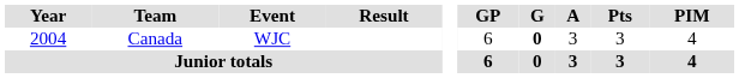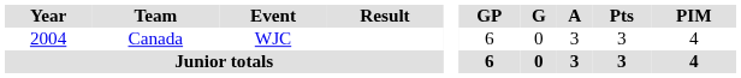Canada | G: bold -> normal
